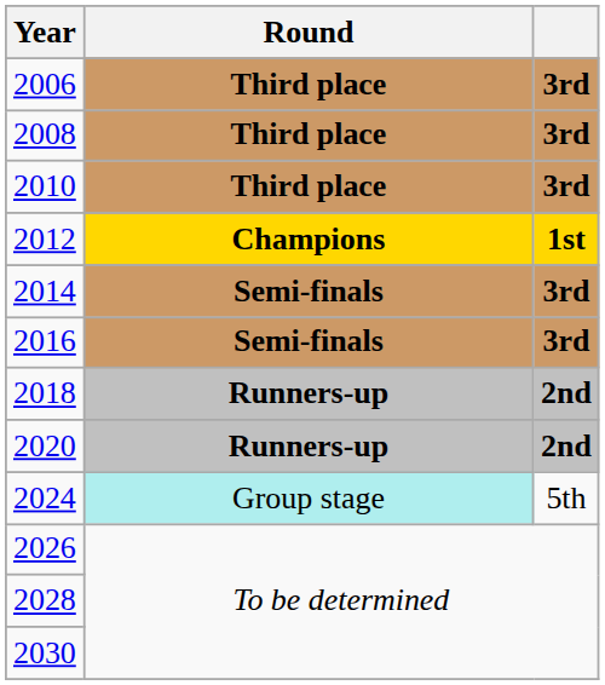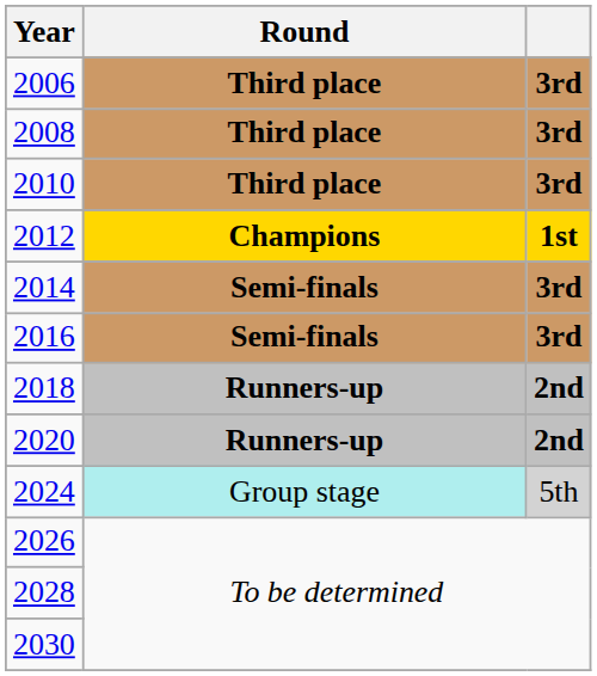2024 | column 3: no background -> lightgrey background
